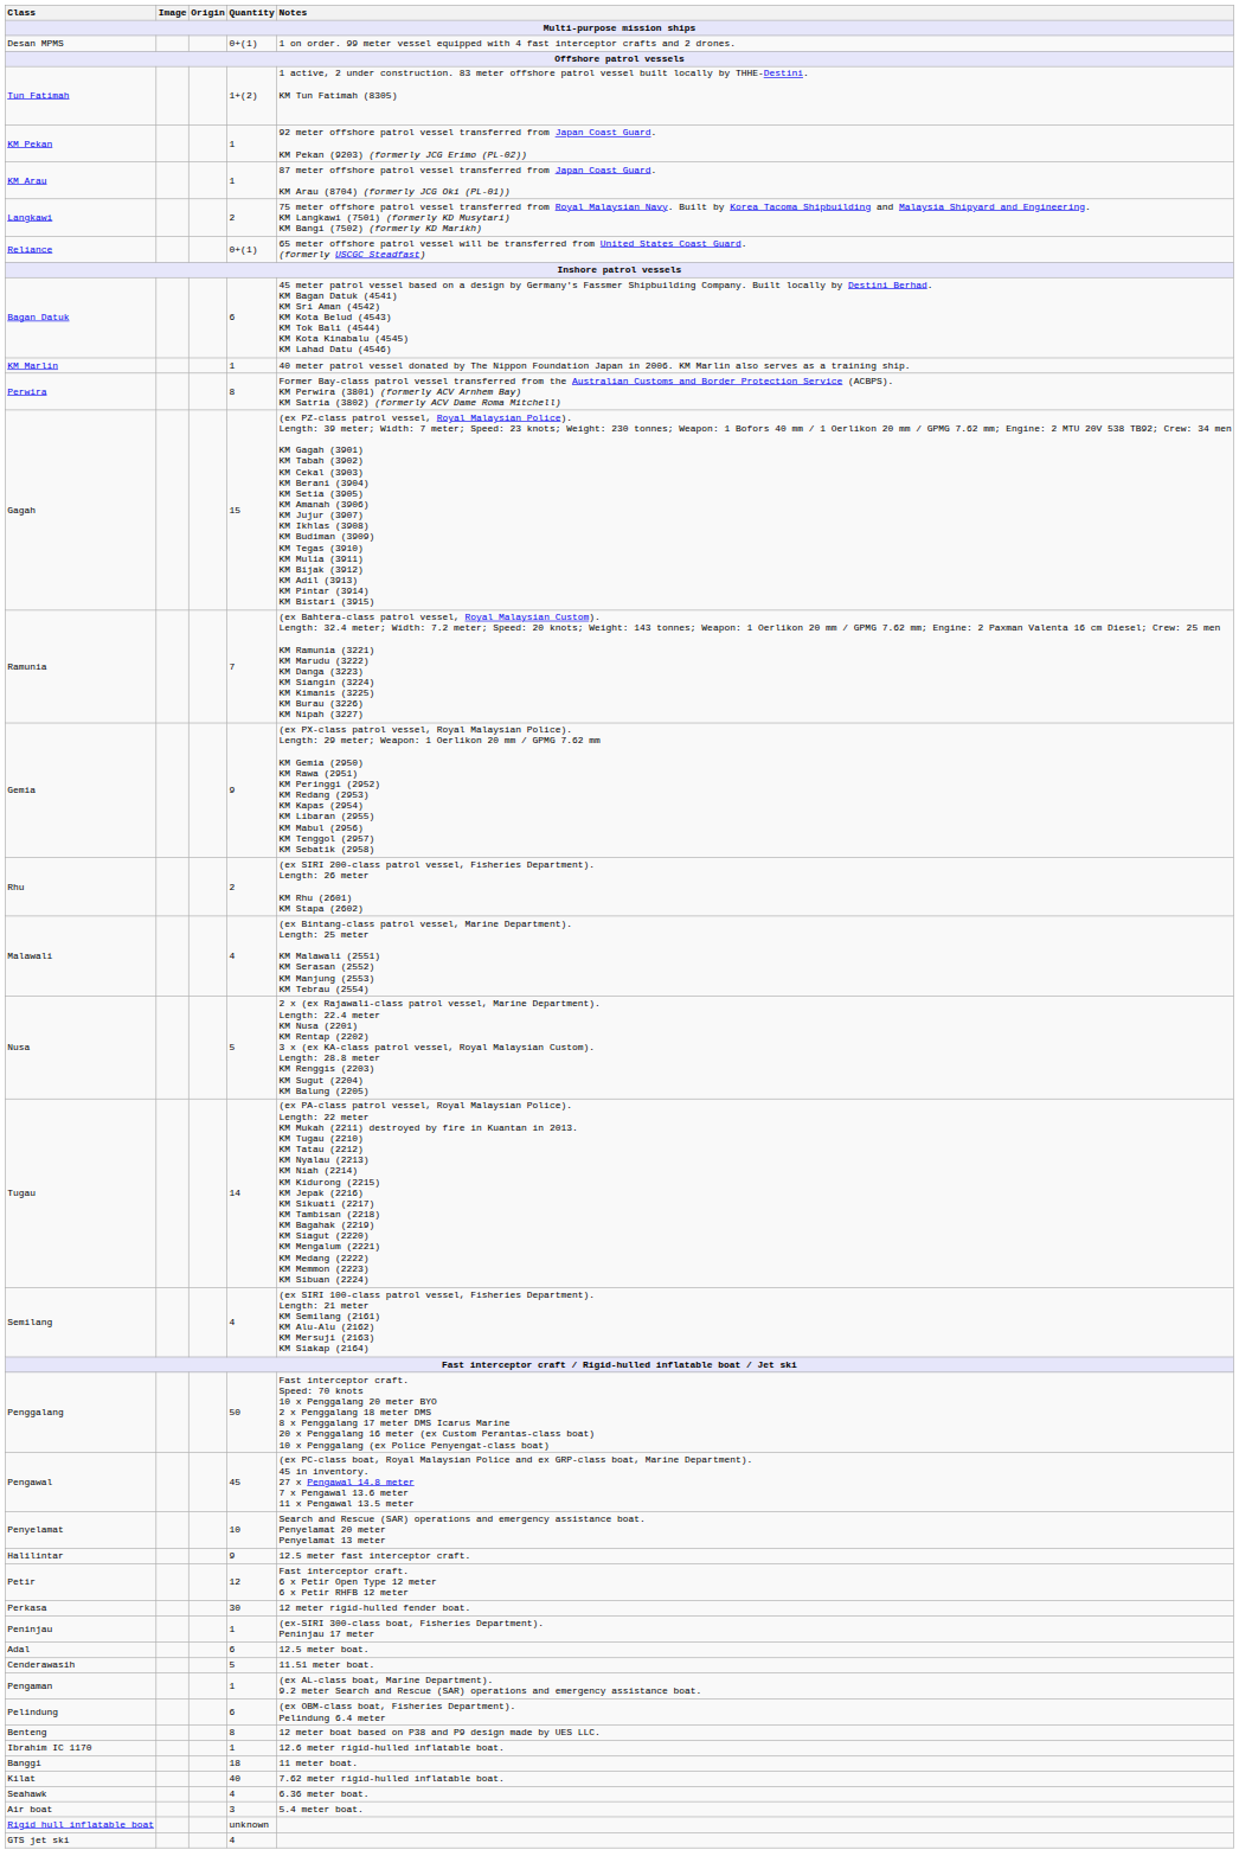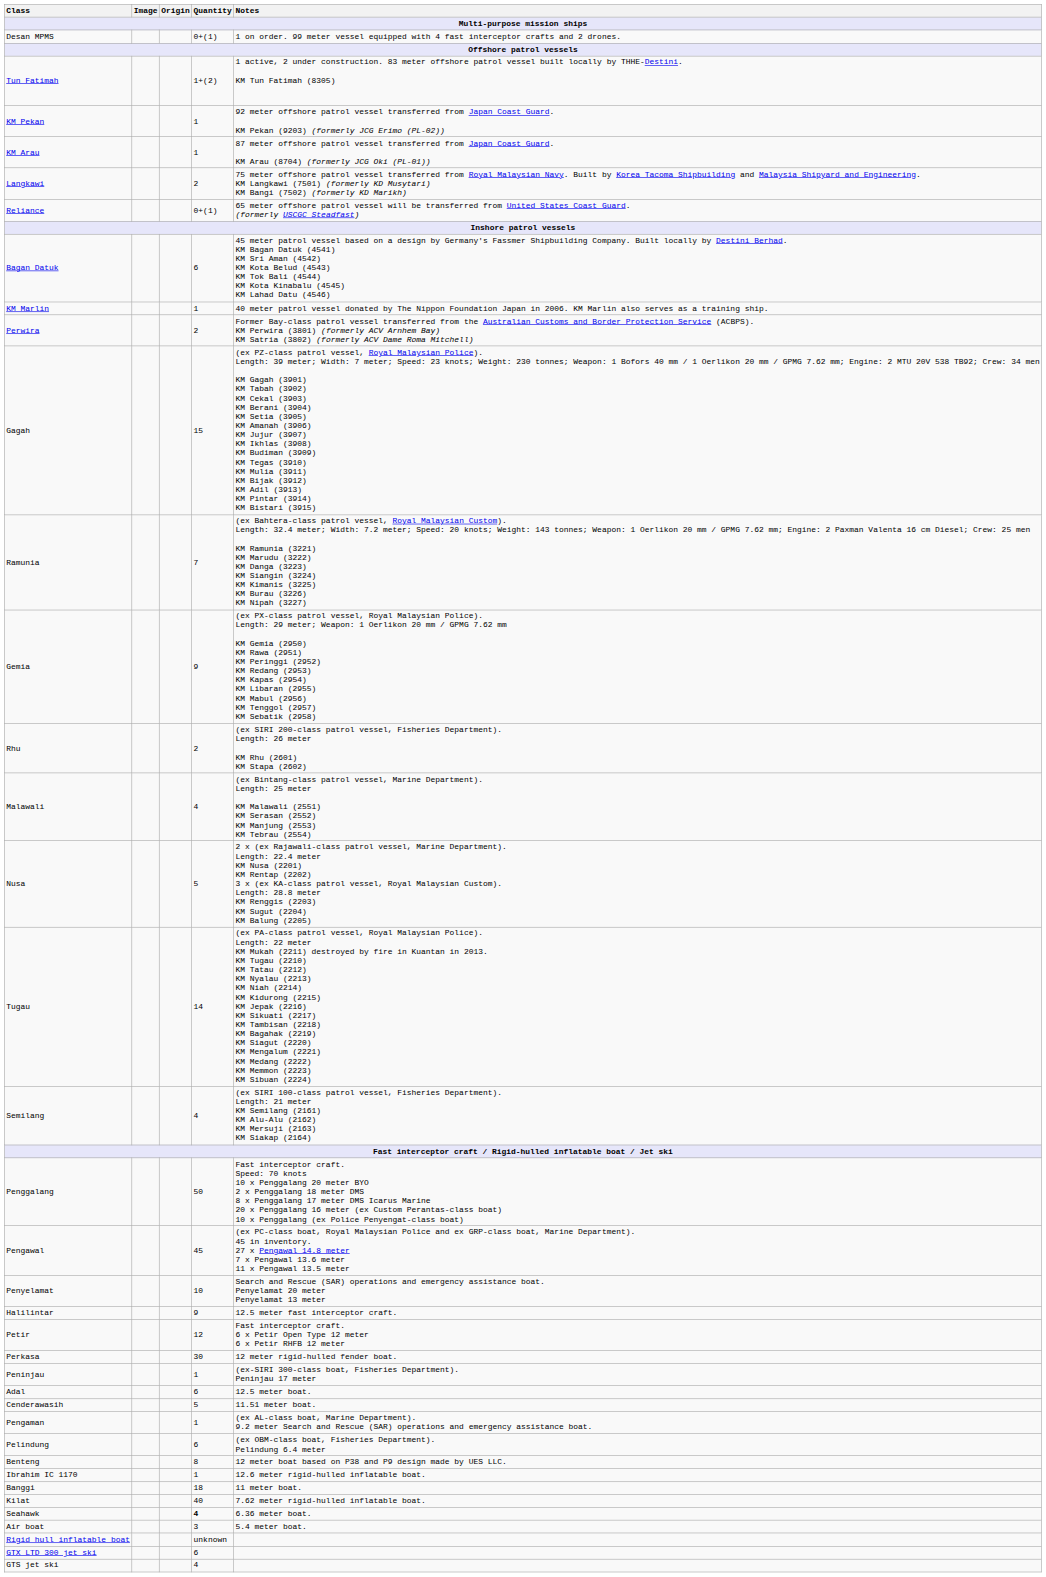Perwira | Quantity: 8 -> 2
Seahawk | Quantity: normal -> bold
+ row: GTX LTD 300 jet ski | 6
